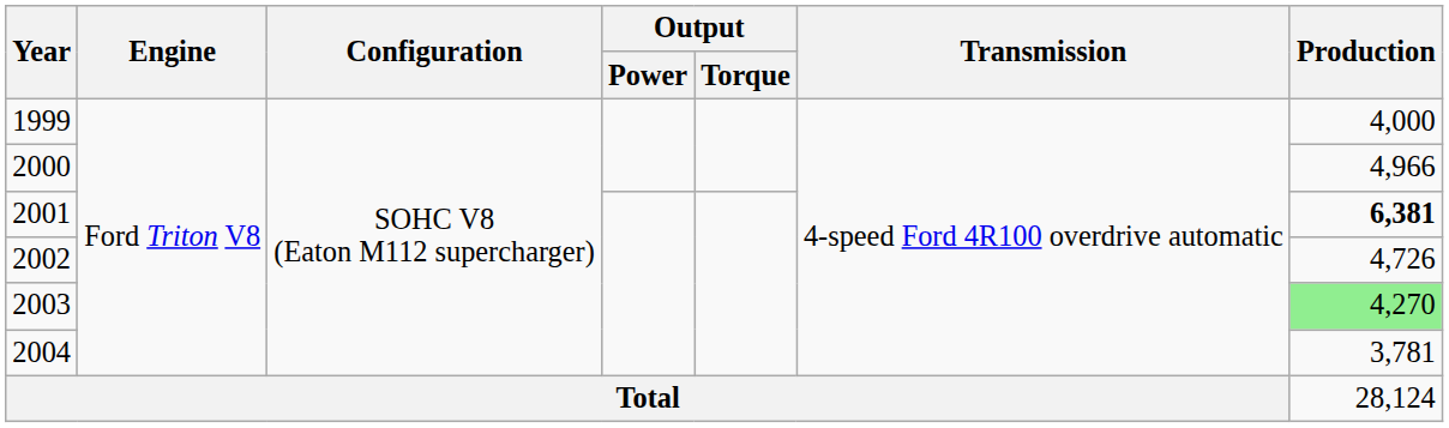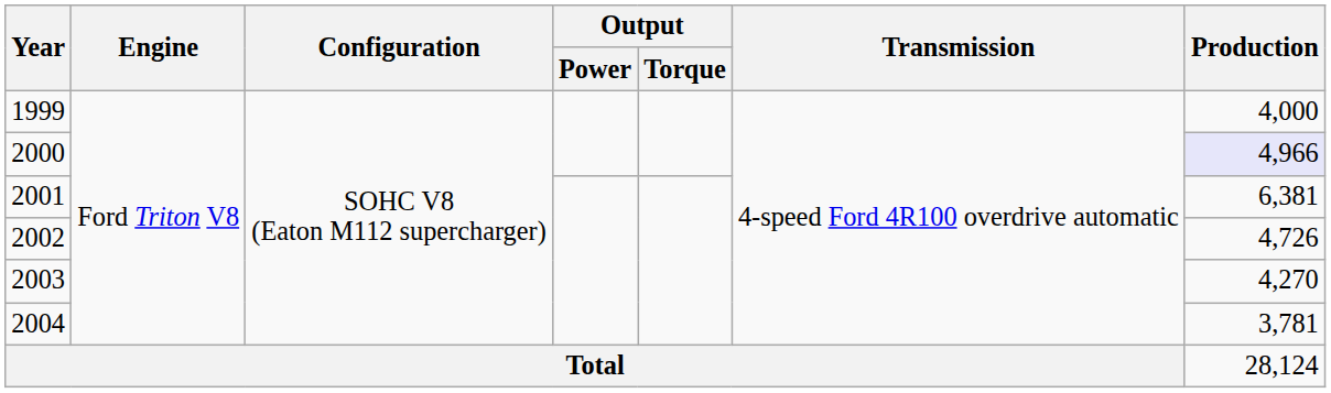2000 | Production: no background -> lavender background
2001 | Production: bold -> normal
2003 | Production: lightgreen background -> no background
